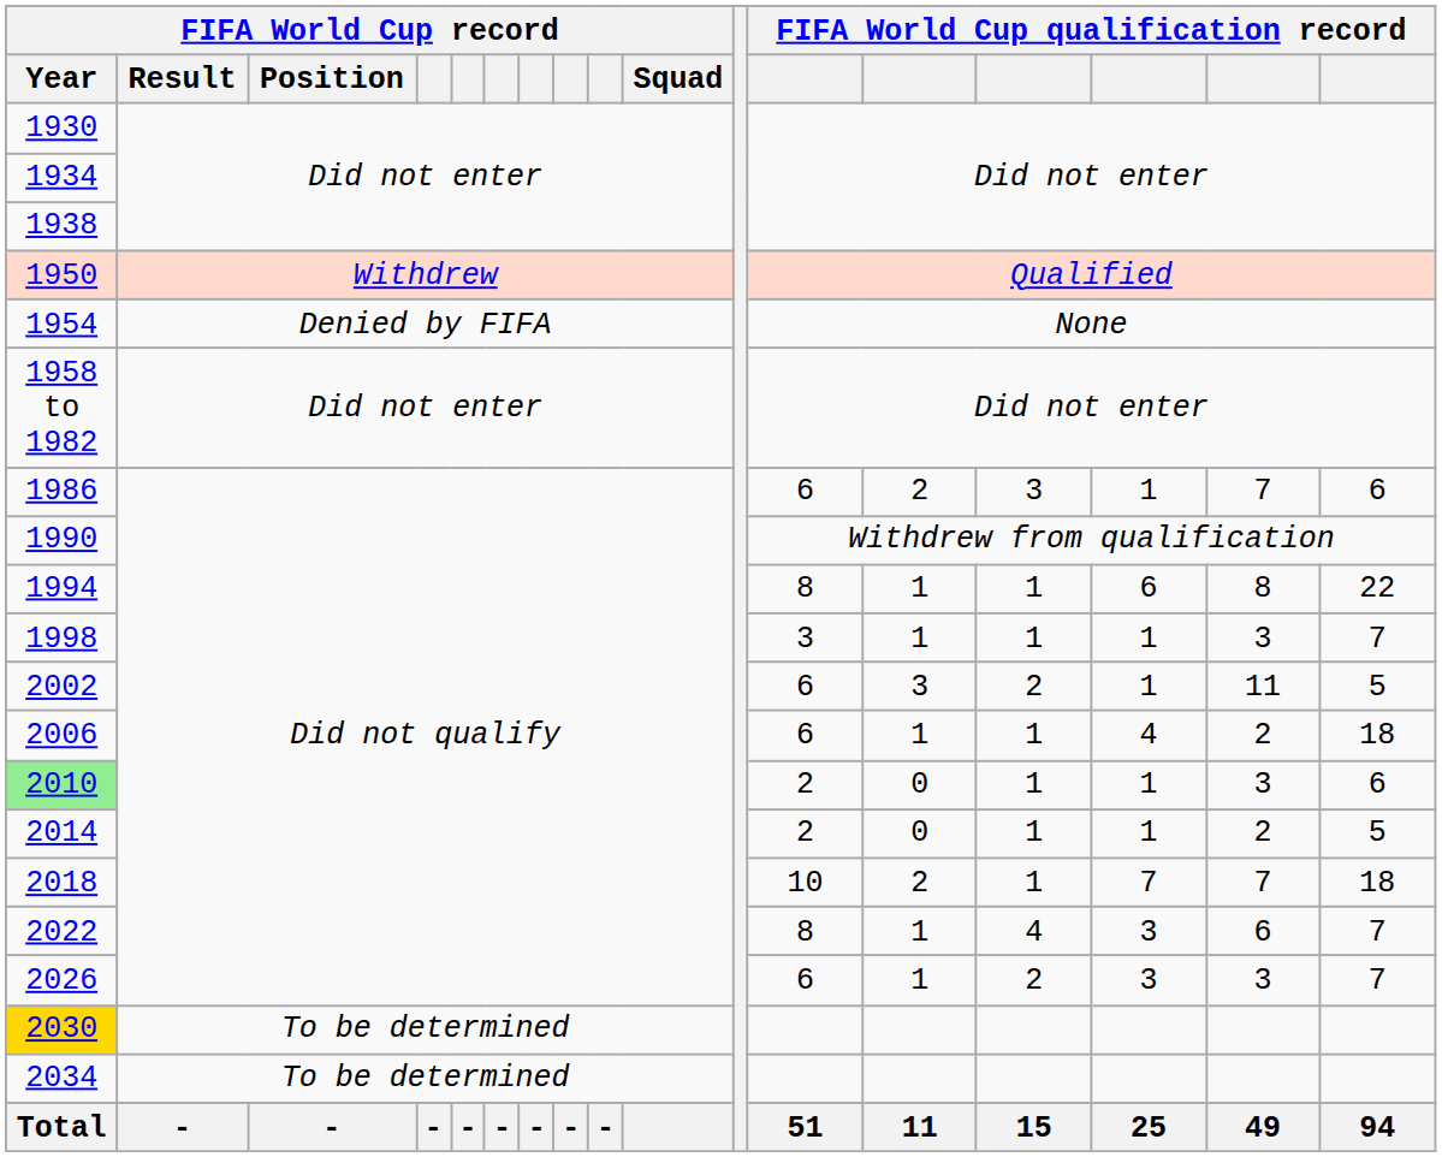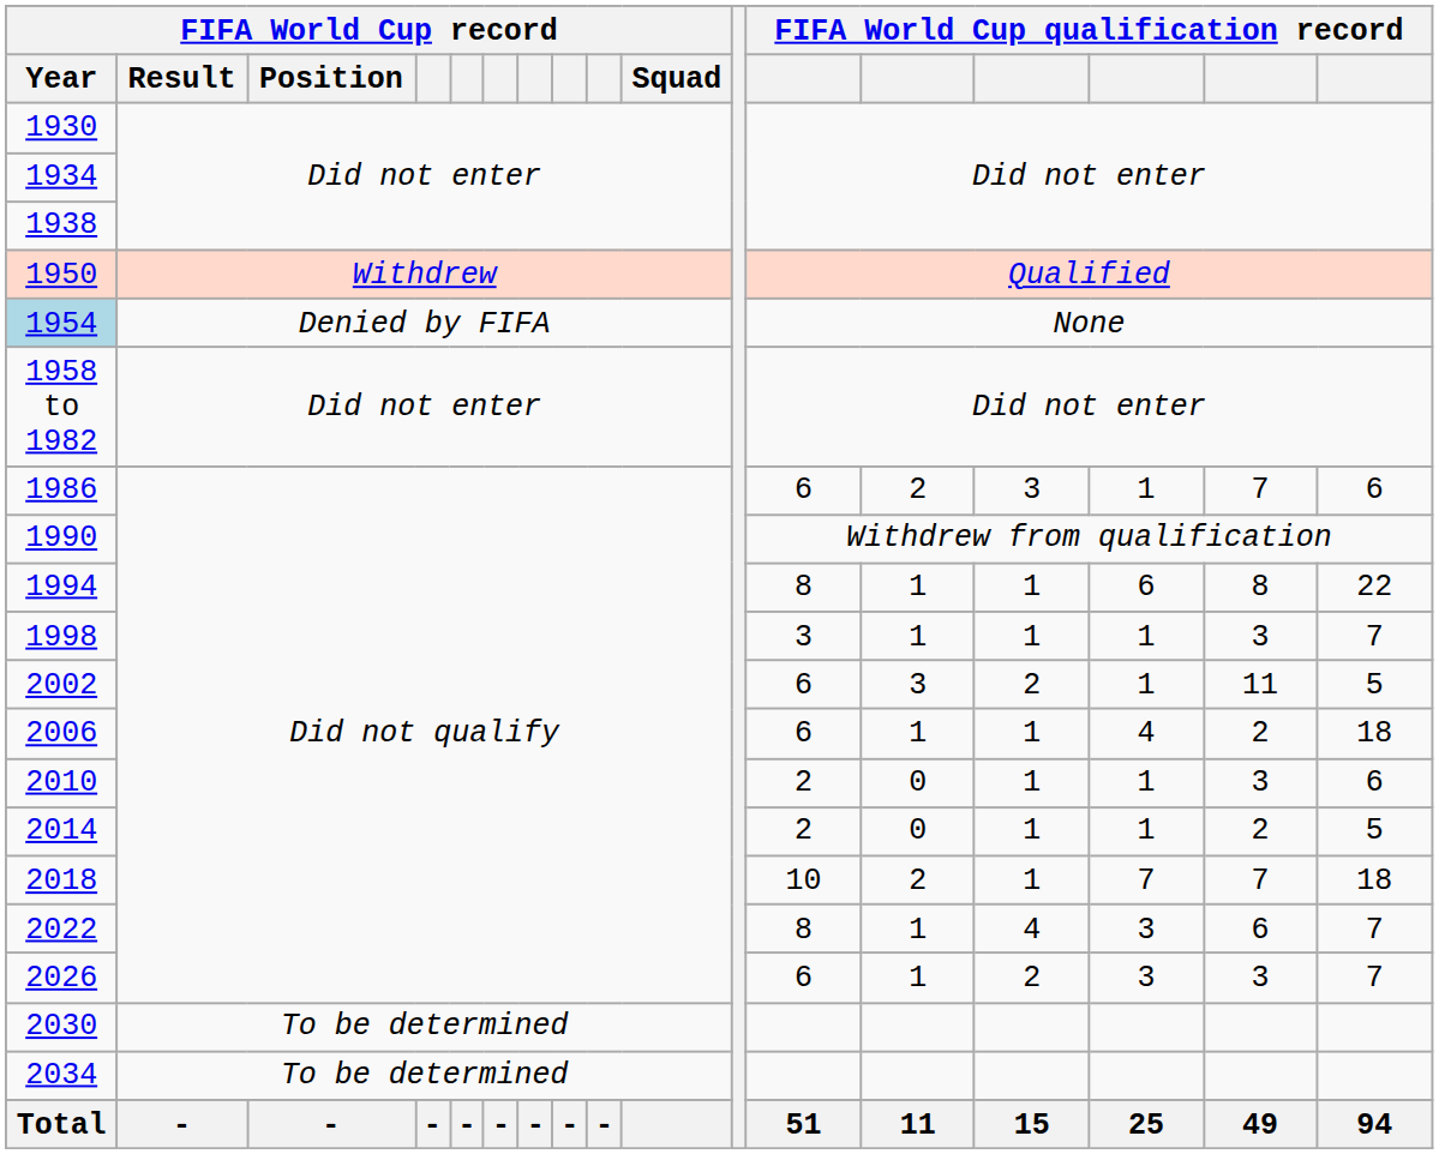1954 | FIFA World Cup record / Year: no background -> lightblue background
2010 | FIFA World Cup record / Year: lightgreen background -> no background
2030 | FIFA World Cup record / Year: gold background -> no background
